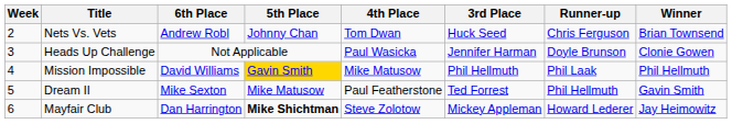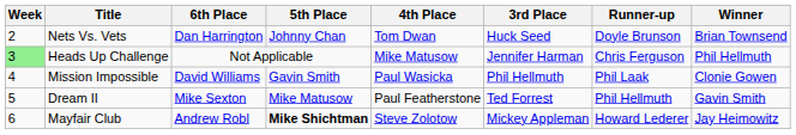Nets Vs. Vets | 6th Place: Andrew Robl -> Dan Harrington
Nets Vs. Vets | Runner-up: Chris Ferguson -> Doyle Brunson
Heads Up Challenge | Week: no background -> lightgreen background
Heads Up Challenge | 4th Place: Paul Wasicka -> Mike Matusow
Heads Up Challenge | Runner-up: Doyle Brunson -> Chris Ferguson
Heads Up Challenge | Winner: Clonie Gowen -> Phil Hellmuth
Mission Impossible | 5th Place: gold background -> no background
Mission Impossible | 4th Place: Mike Matusow -> Paul Wasicka
Mission Impossible | Winner: Phil Hellmuth -> Clonie Gowen
Mayfair Club | 6th Place: Dan Harrington -> Andrew Robl
